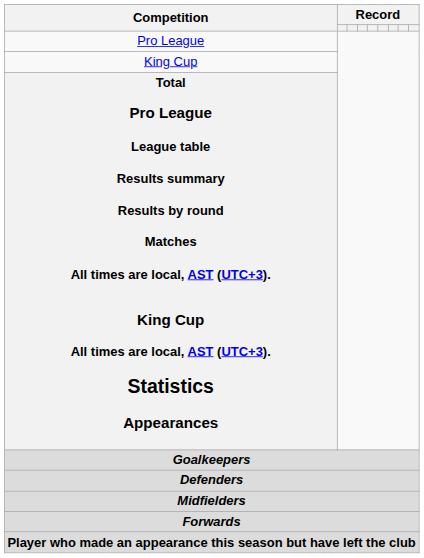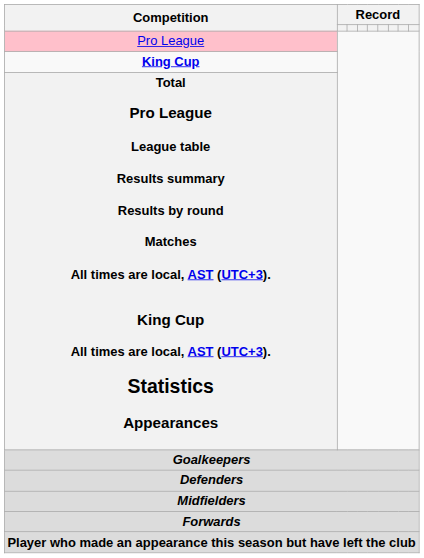Pro League | Competition: no background -> pink background
King Cup | Competition: normal -> bold
